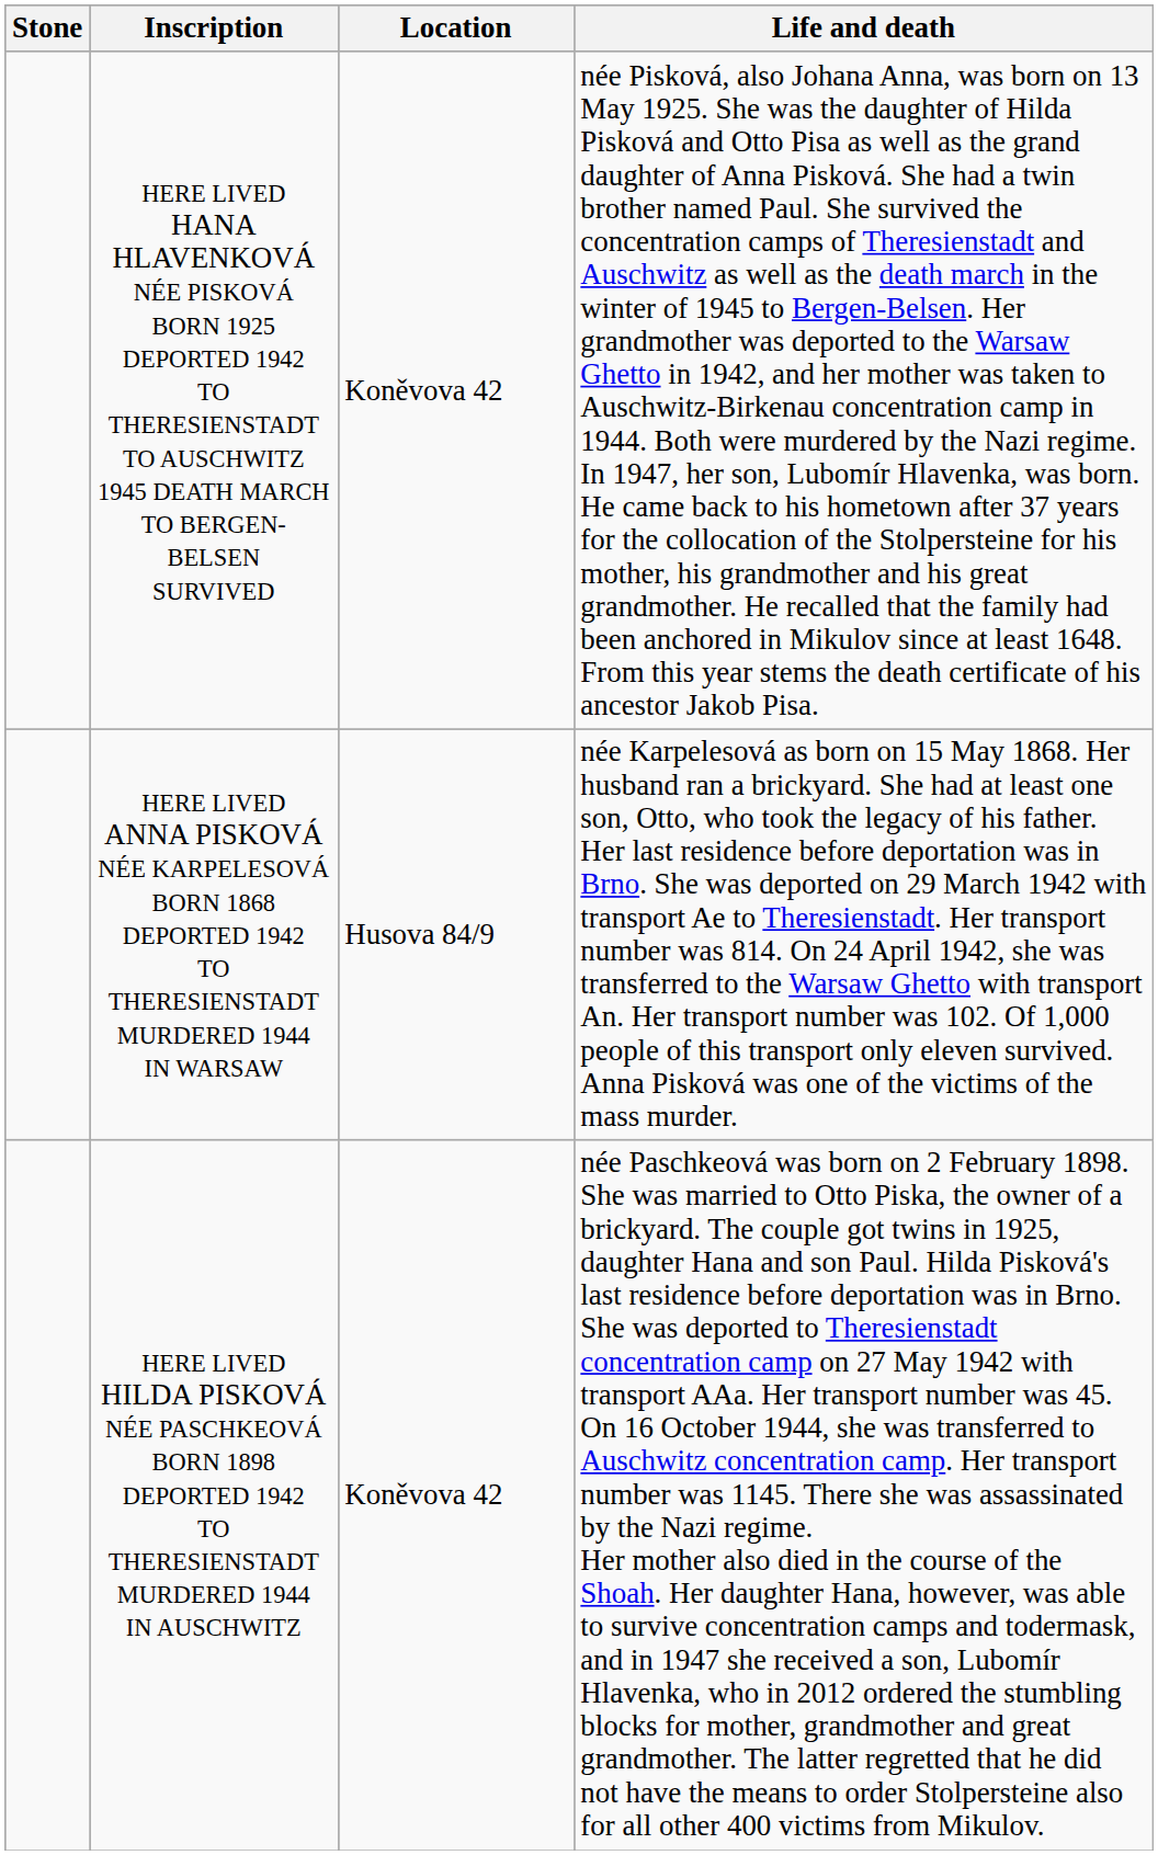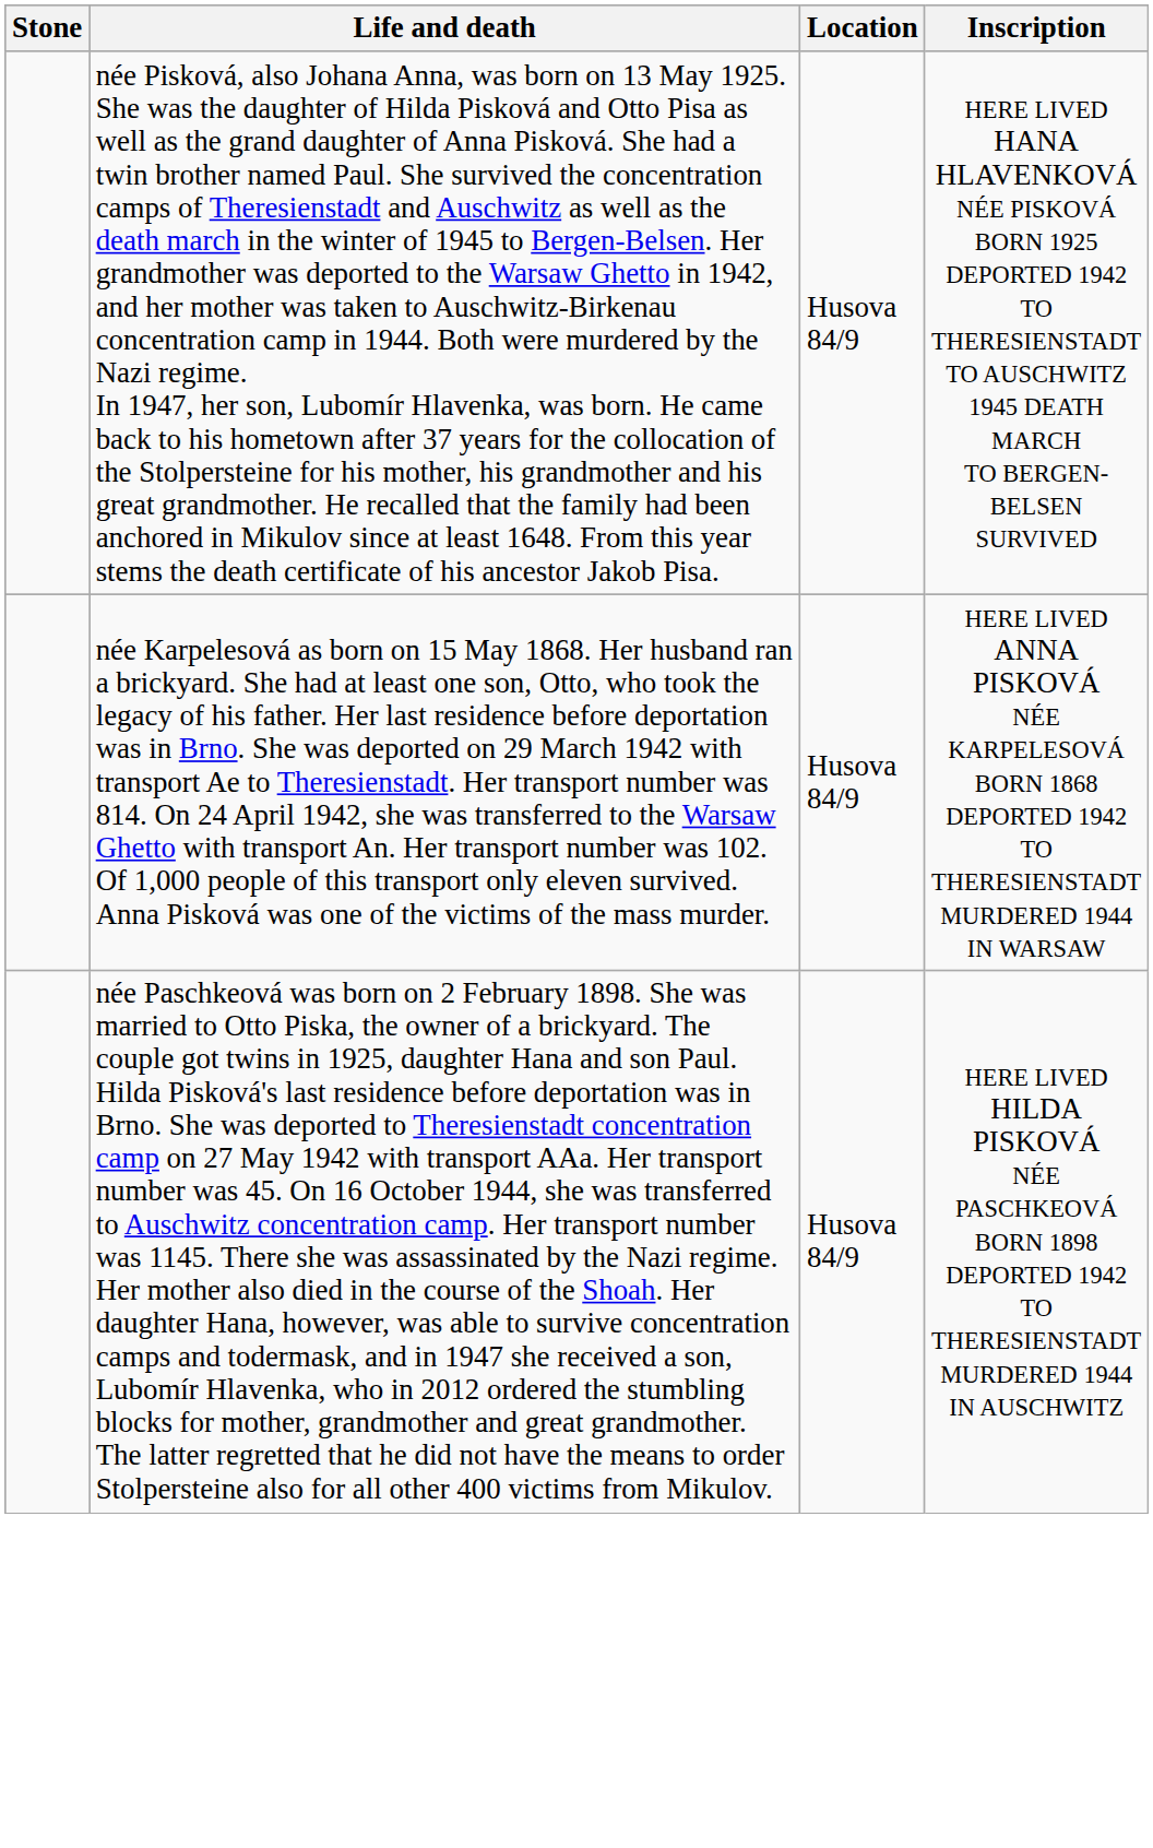columns swapped: Inscription <-> Life and death
row 2 | Location: Koněvova 42 -> Husova 84/9
row 4 | Location: Koněvova 42 -> Husova 84/9
